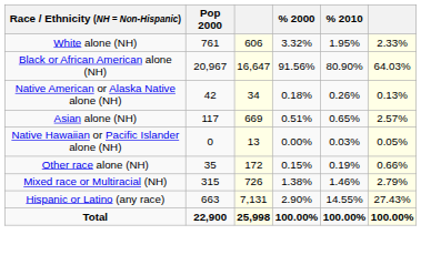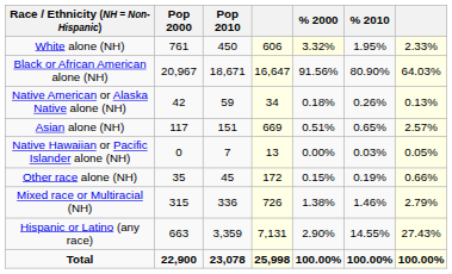+ column: Pop 2010 | 450 | 18,671 | 59 | 151 | 7 | 45 | 336 | 3,359 | 23,078
White alone (NH) | % 2000: no background -> lightyellow background
